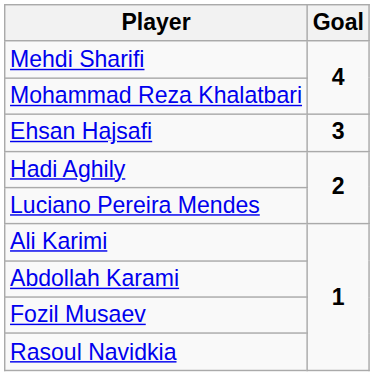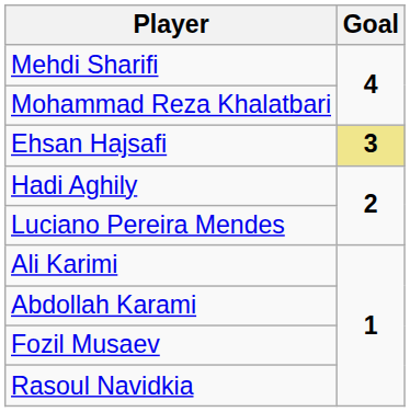Ehsan Hajsafi | Goal: no background -> khaki background
